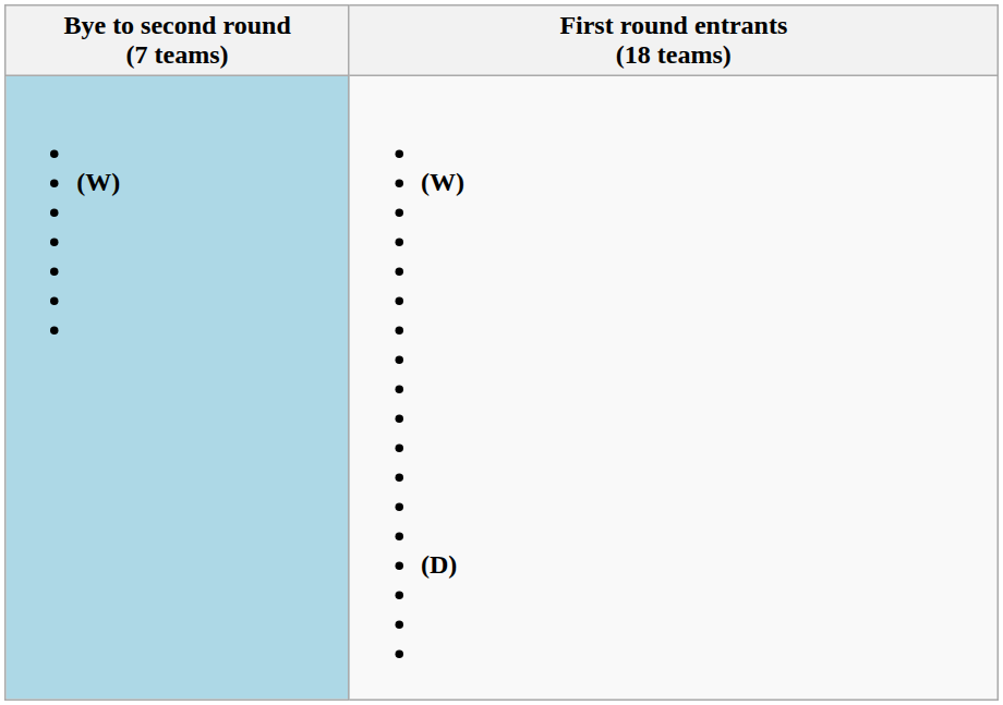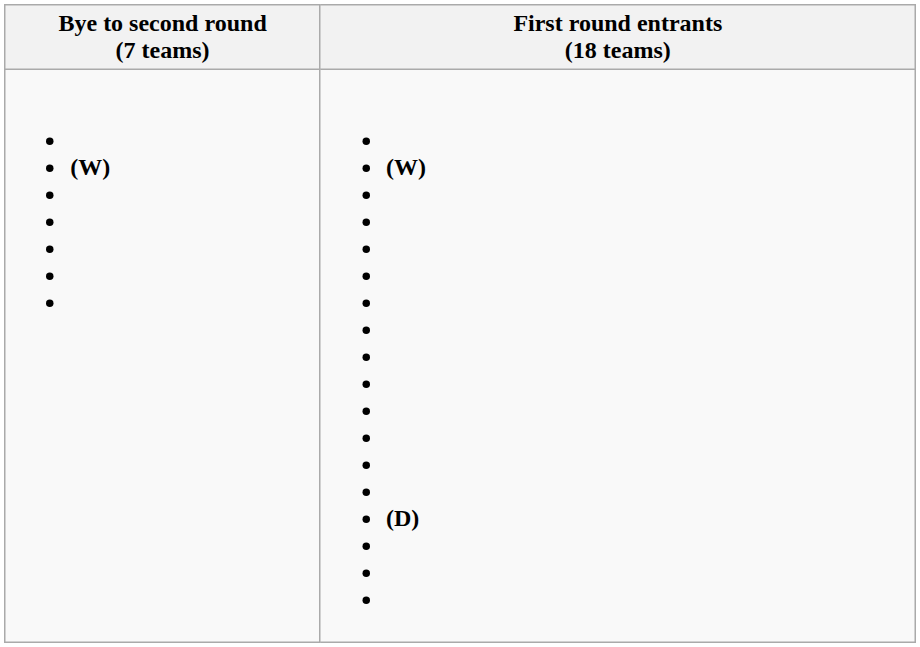(W) (D) | Bye to second round (7 teams): lightblue background -> no background
